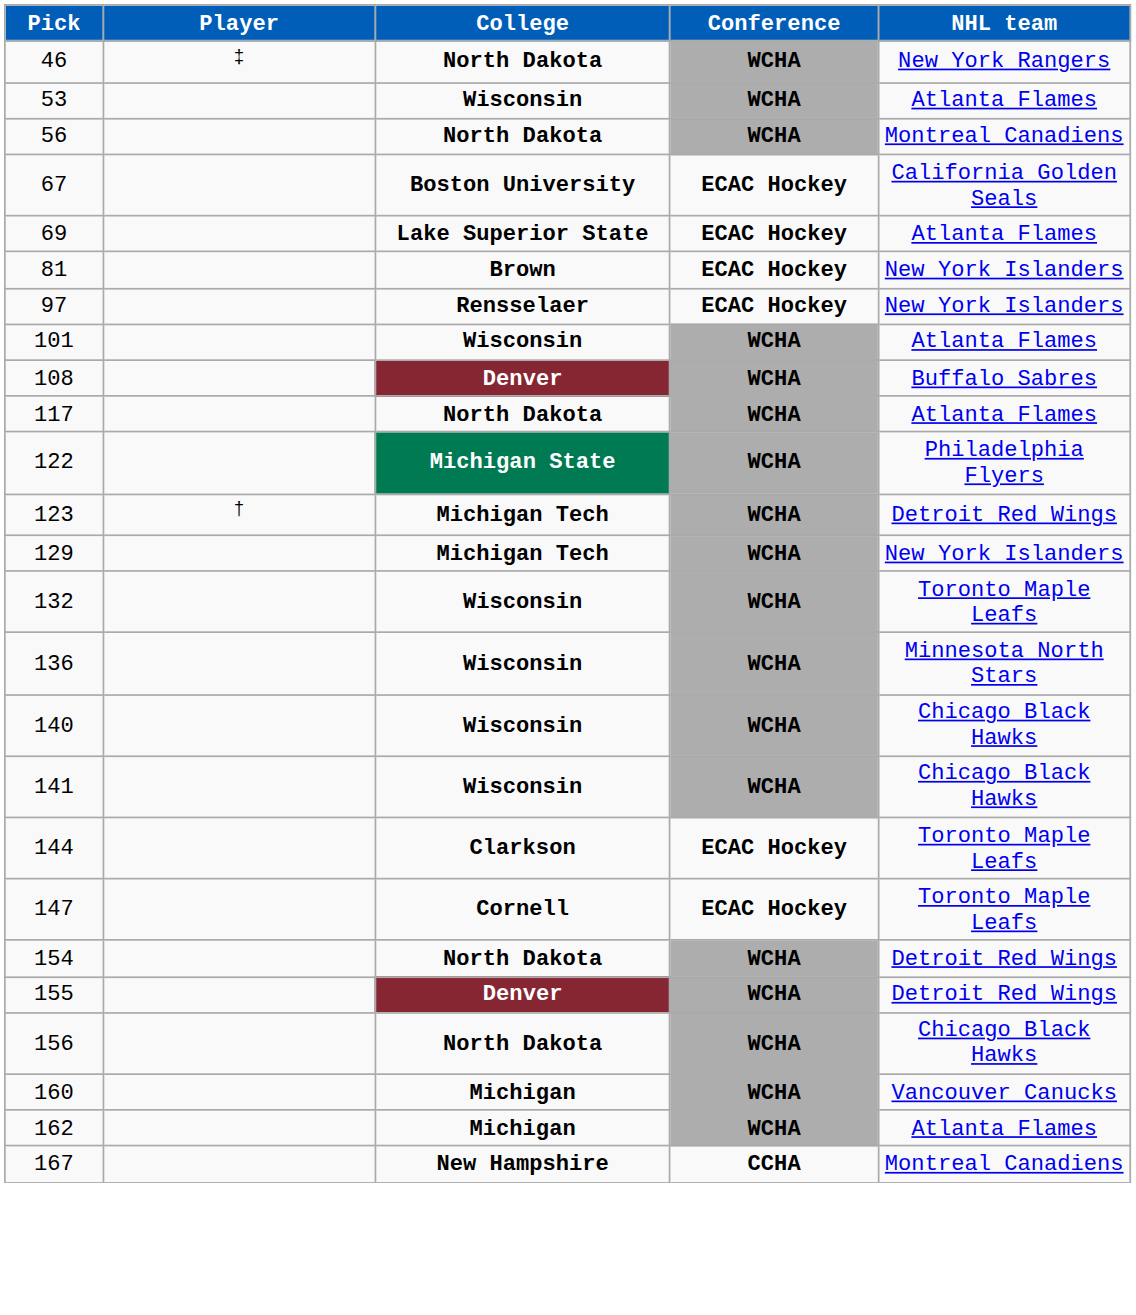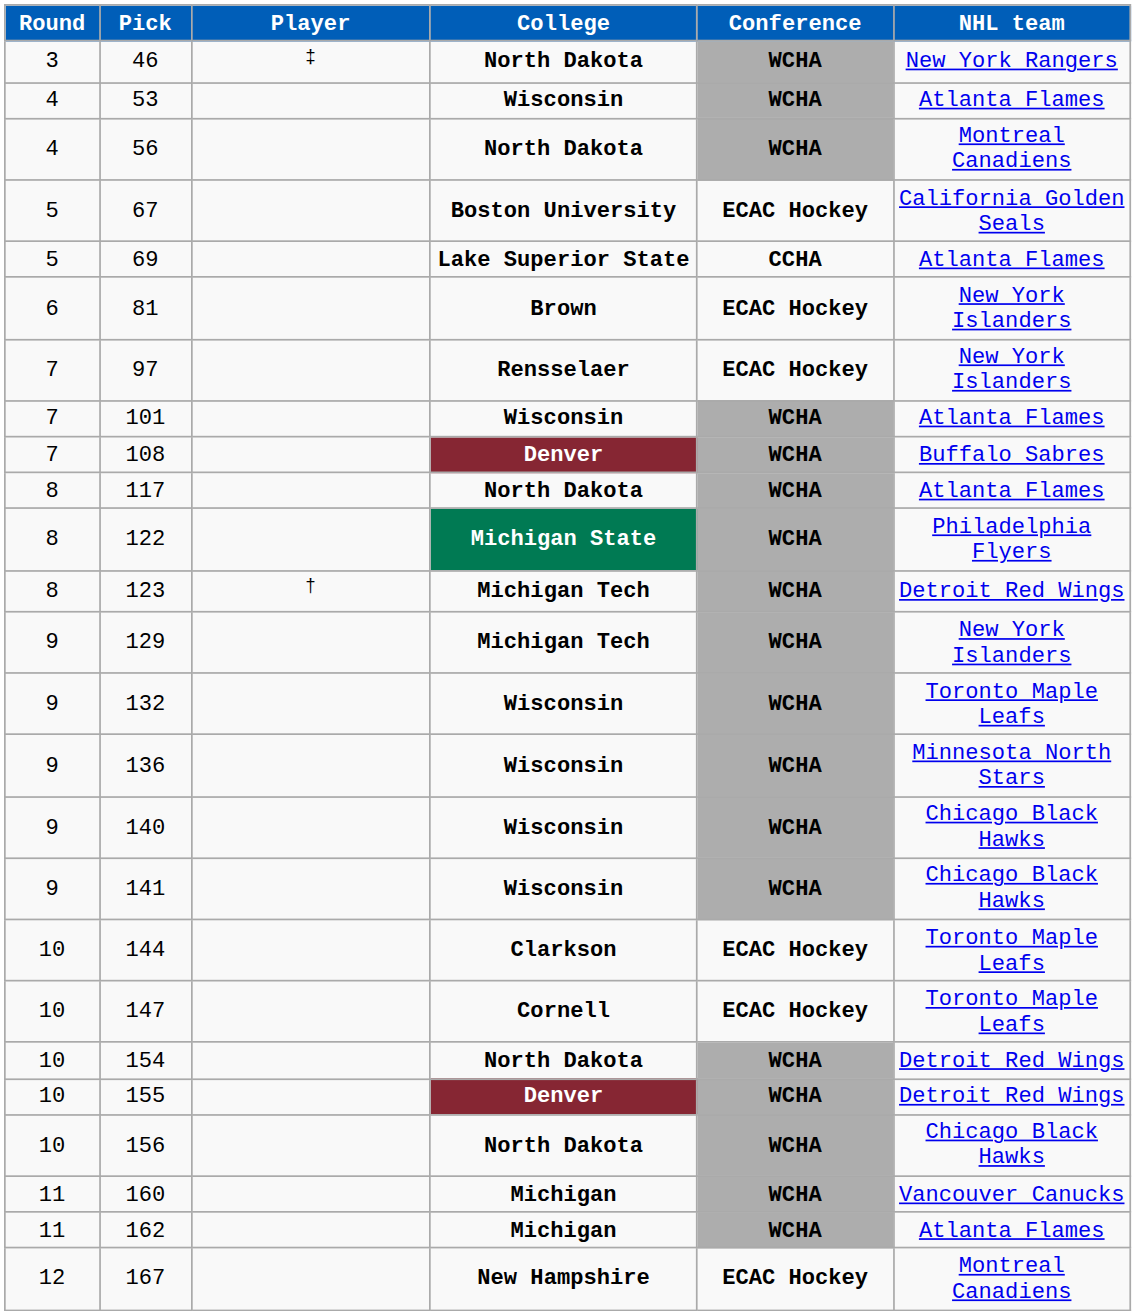+ column: Round | 3 | 4 | 4 | 5 | 5 | 6 | 7 | 7 | 7 | 8 | 8 | 8 | 9 | 9 | 9 | 9 | 9 | 10 | 10 | 10 | 10 | 10 | 11 | 11 | 12
69 | Conference: ECAC Hockey -> CCHA
167 | Conference: CCHA -> ECAC Hockey
